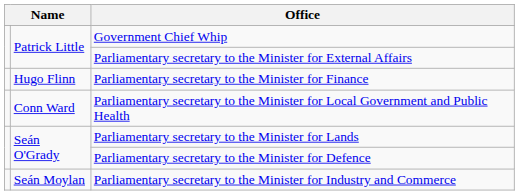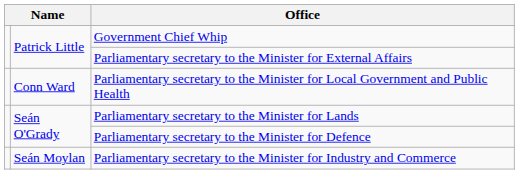- row: Hugo Flinn | Parliamentary secretary to the Minister for Finance
